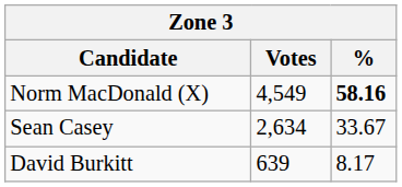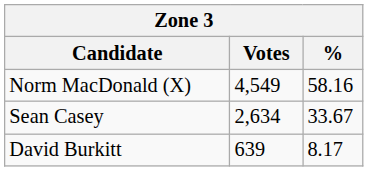Norm MacDonald (X) | %: bold -> normal
